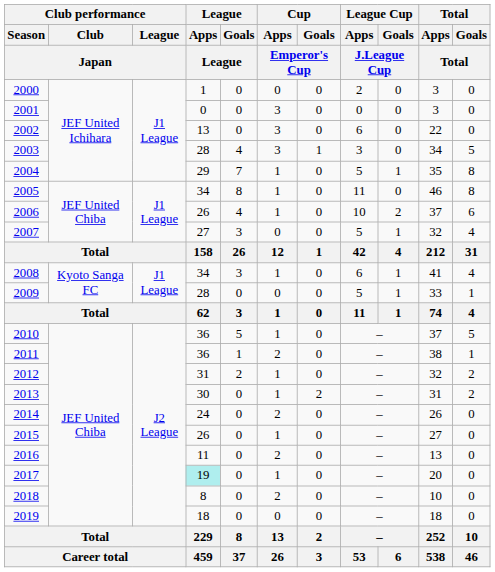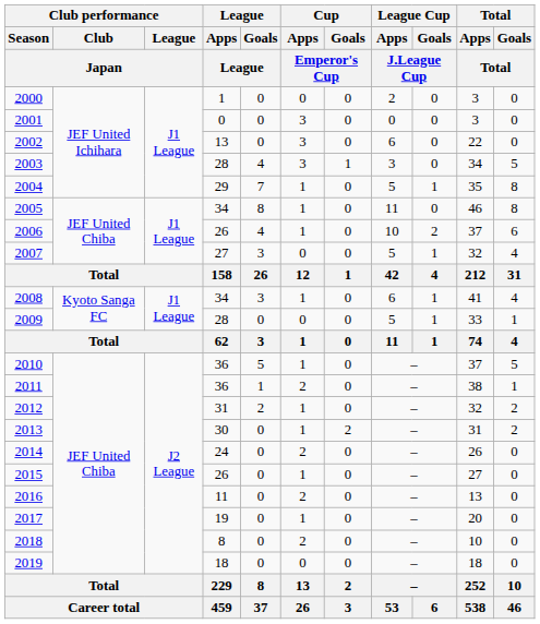2017 | League / Apps / League: paleturquoise background -> no background
